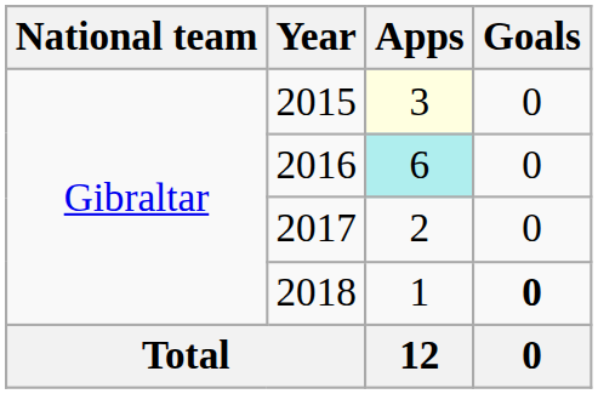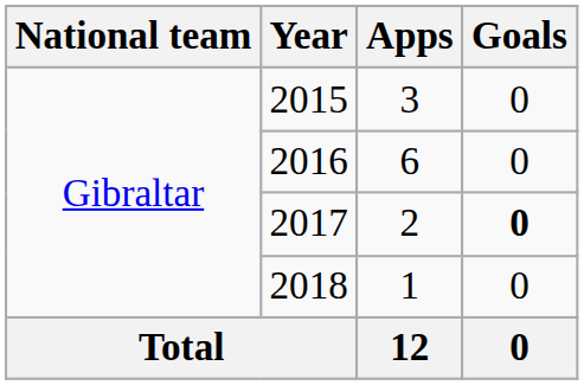2015 | Apps: lightyellow background -> no background
2016 | Apps: paleturquoise background -> no background
2017 | Goals: normal -> bold
2018 | Goals: bold -> normal
